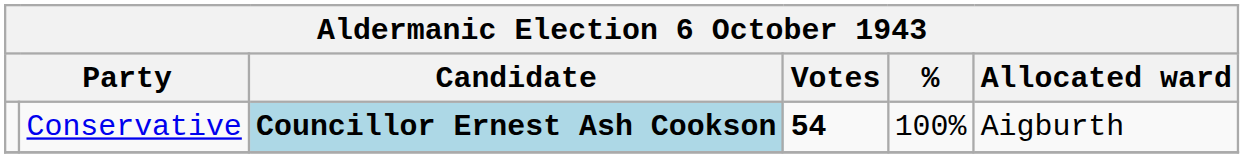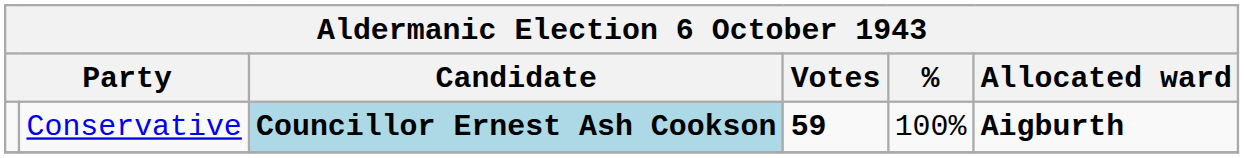Conservative | Votes: 54 -> 59
Conservative | Allocated ward: normal -> bold
